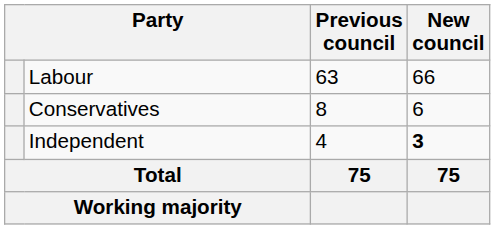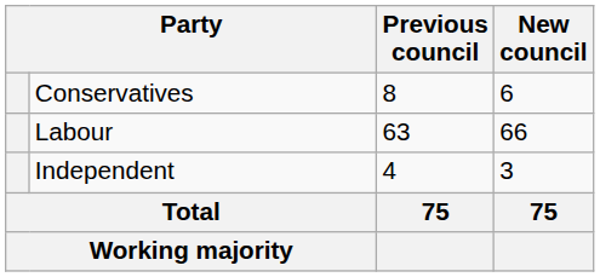rows swapped: Labour <-> Conservatives
Independent | New council: bold -> normal
